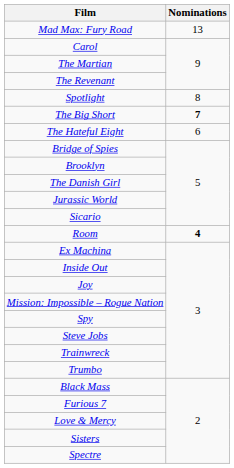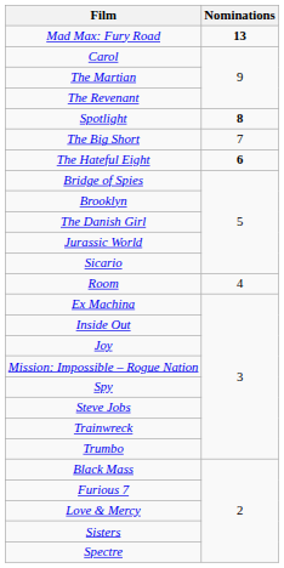Mad Max: Fury Road | Nominations: normal -> bold
Spotlight | Nominations: normal -> bold
The Big Short | Nominations: bold -> normal
The Hateful Eight | Nominations: normal -> bold
Room | Nominations: bold -> normal
